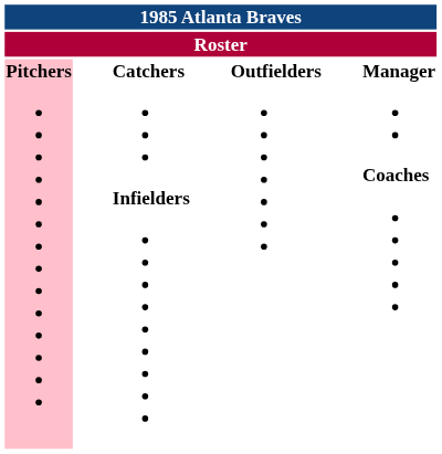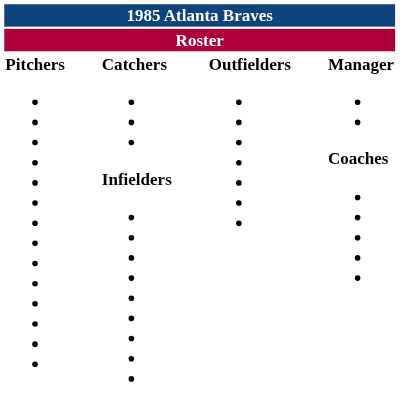Pitchers | column 1: pink background -> no background
